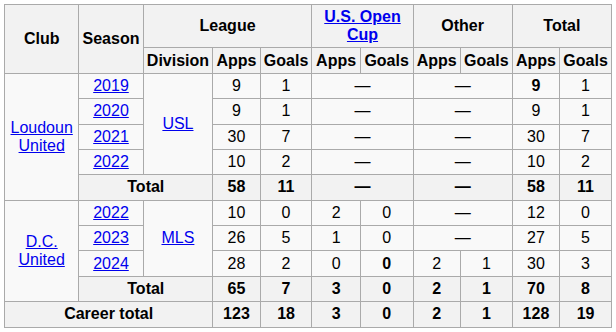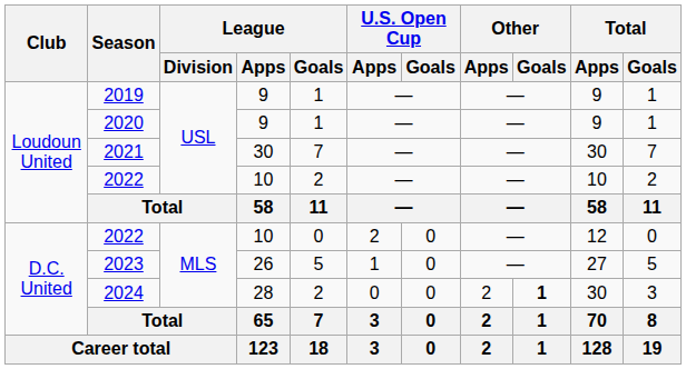2019 | Total / Apps: bold -> normal
2024 | U.S. Open Cup / Goals: bold -> normal
2024 | Other / Goals: normal -> bold
